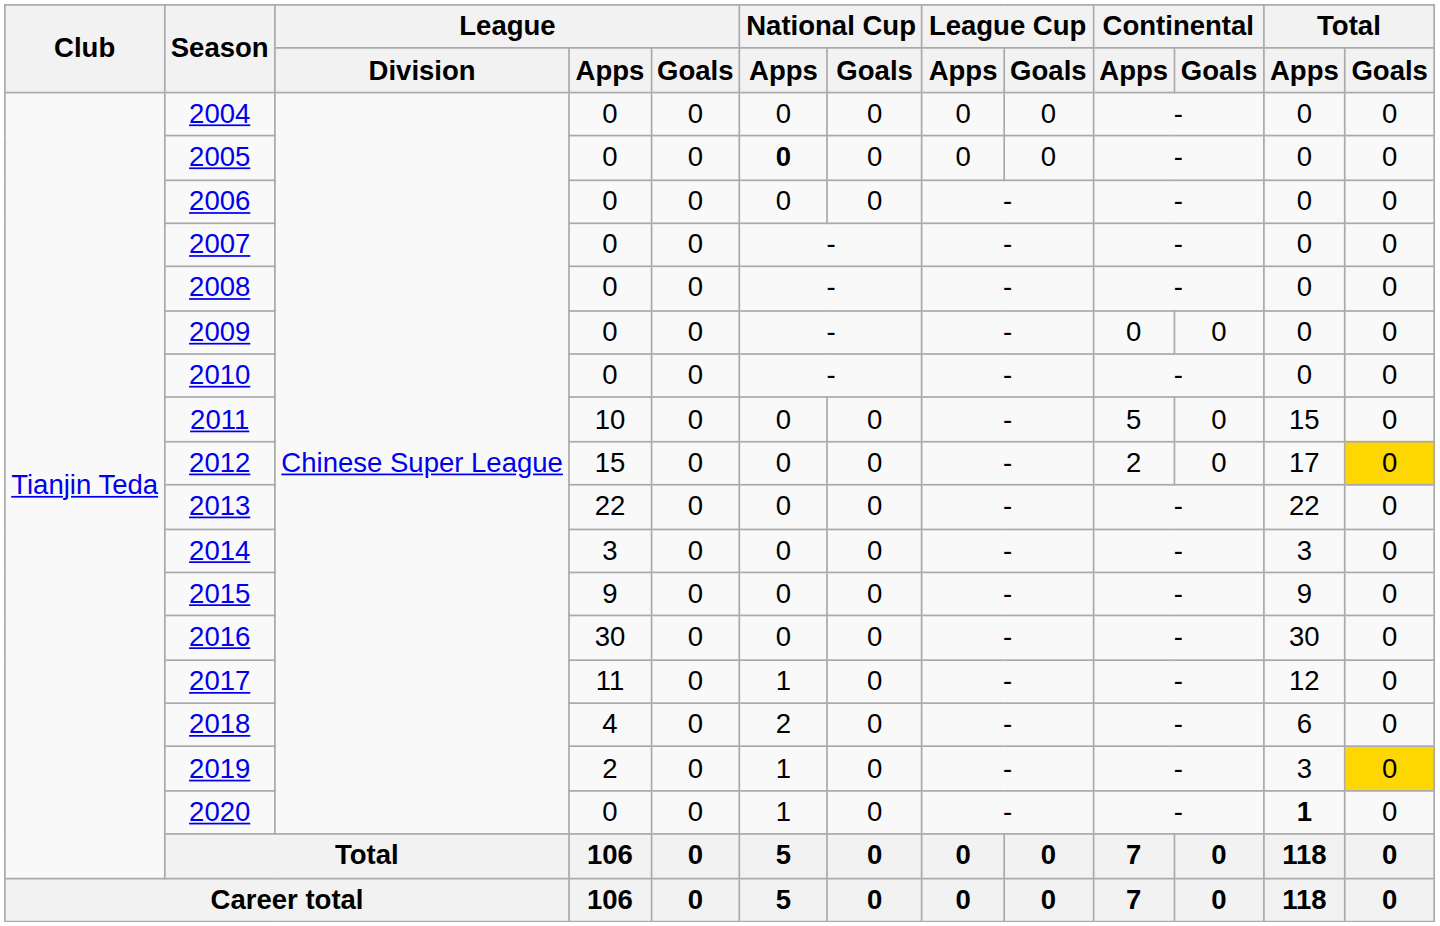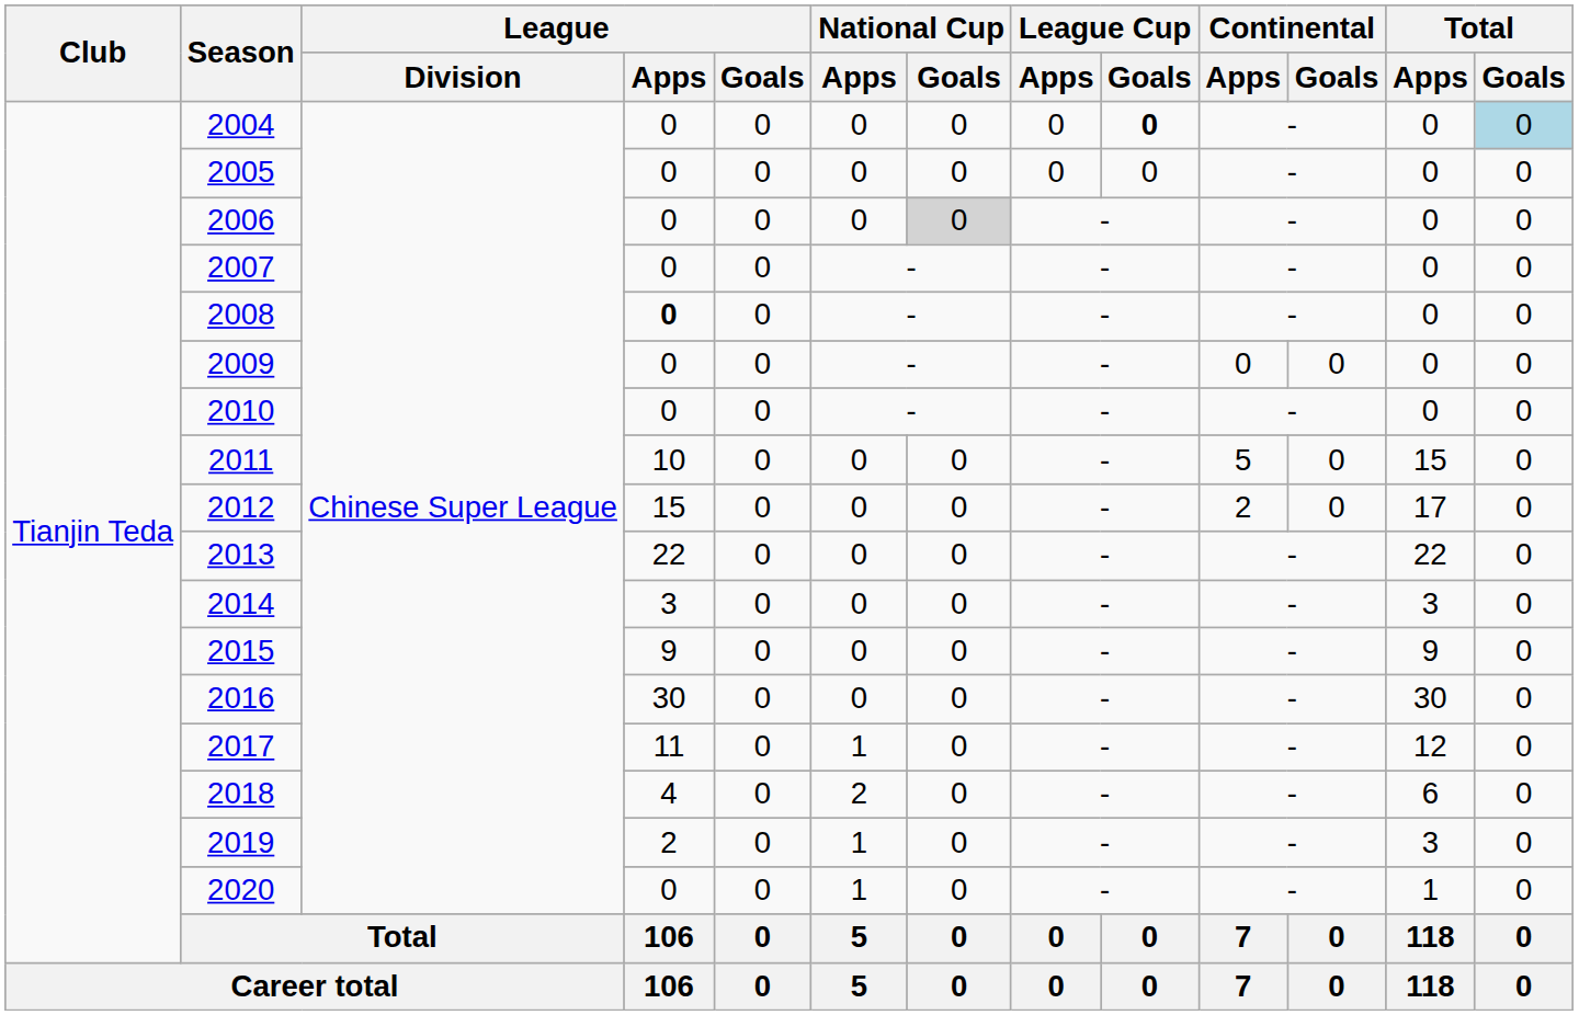2004 | League Cup / Goals: normal -> bold
2004 | Total / Goals: no background -> lightblue background
2005 | National Cup / Apps: bold -> normal
2006 | National Cup / Goals: no background -> lightgrey background
2008 | League / Apps: normal -> bold
2012 | Total / Goals: gold background -> no background
2019 | Total / Goals: gold background -> no background
2020 | Total / Apps: bold -> normal
